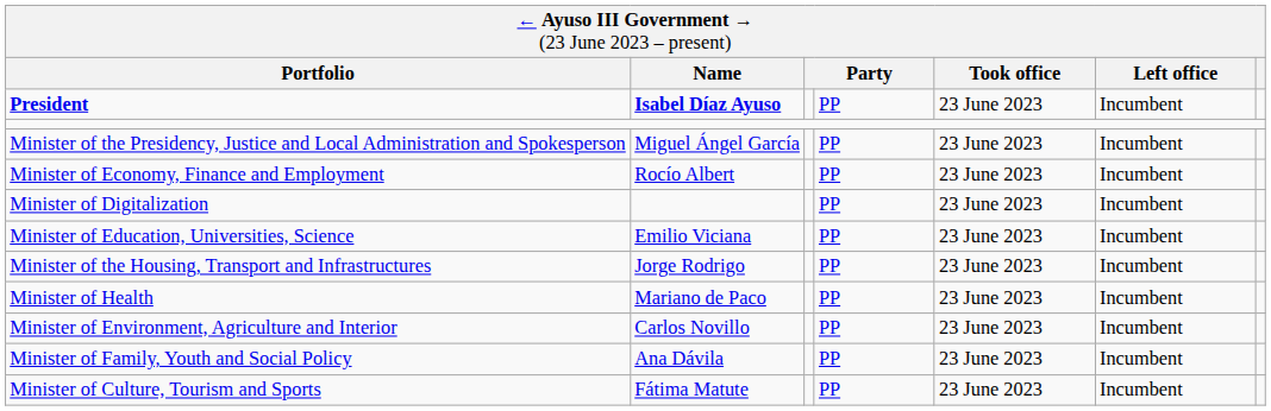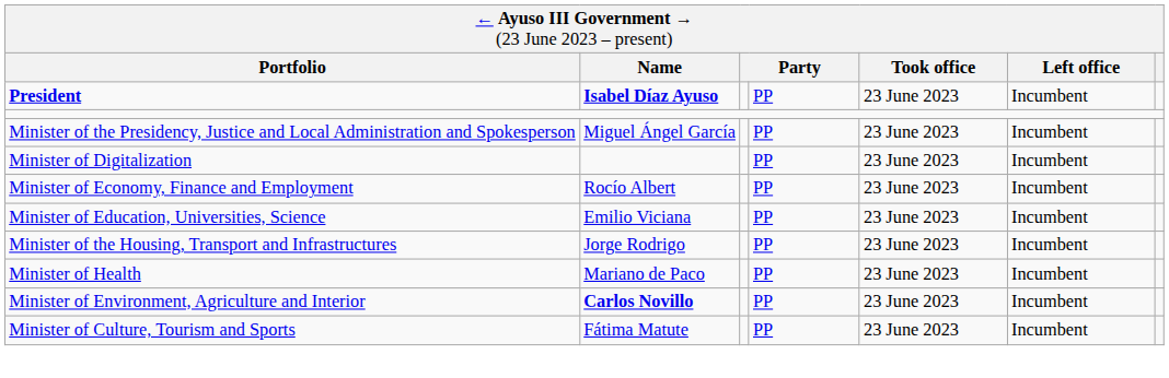rows swapped: Minister of Economy, Finance and Employment <-> Minister of Digitalization
Minister of Environment, Agriculture and Interior | column 2: normal -> bold
- row: Minister of Family, Youth and Social Policy | Ana Dávila | PP | 23 June 2023 | Incumbent
